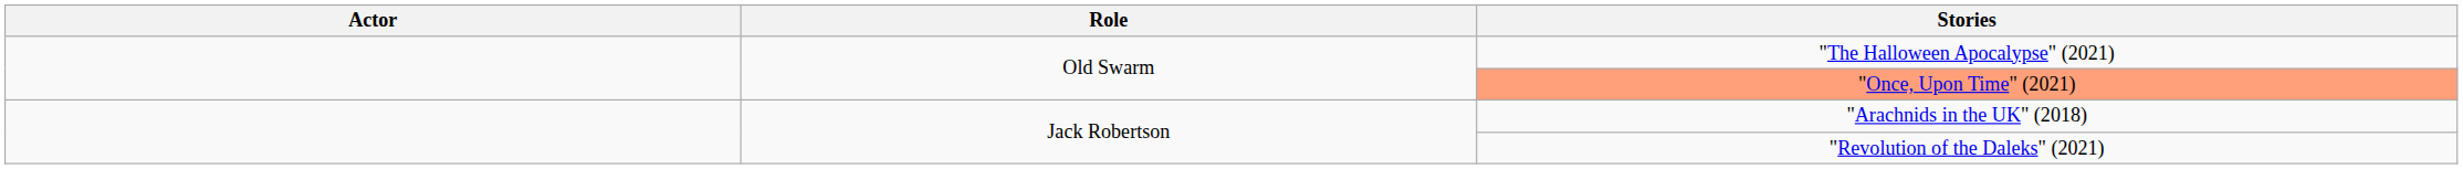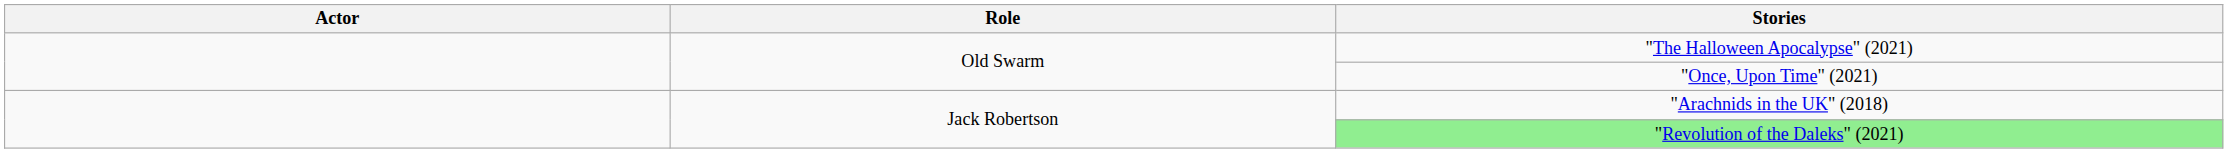"Once, Upon Time" (2021) | Stories: lightsalmon background -> no background
"Revolution of the Daleks" (2021) | Stories: no background -> lightgreen background
